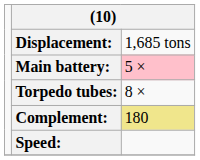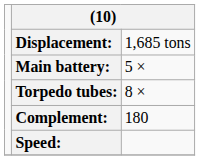Main battery: | column 3: pink background -> no background
Complement: | column 3: khaki background -> no background
